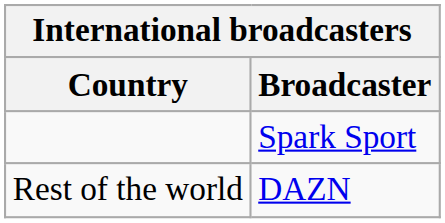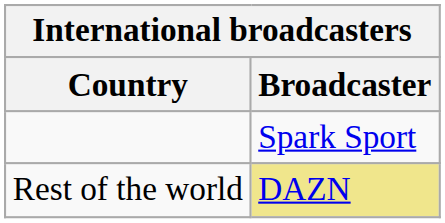Rest of the world | Broadcaster: no background -> khaki background
